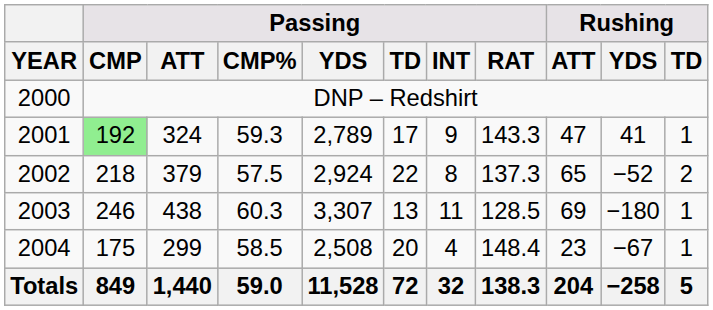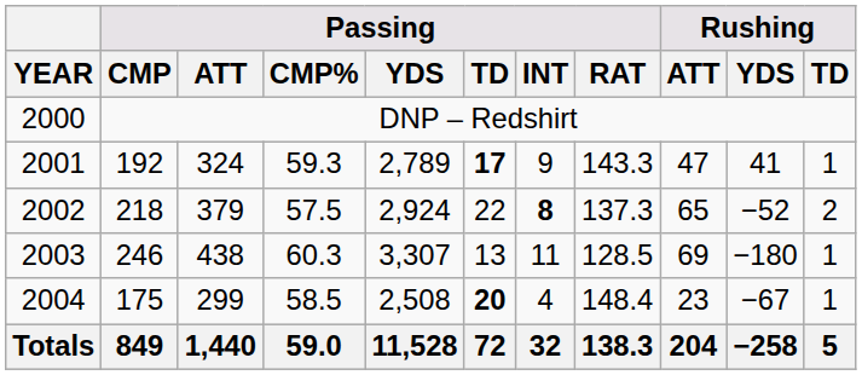2001 | Passing / CMP: lightgreen background -> no background
2001 | Passing / TD: normal -> bold
2002 | Passing / INT: normal -> bold
2004 | Passing / TD: normal -> bold
